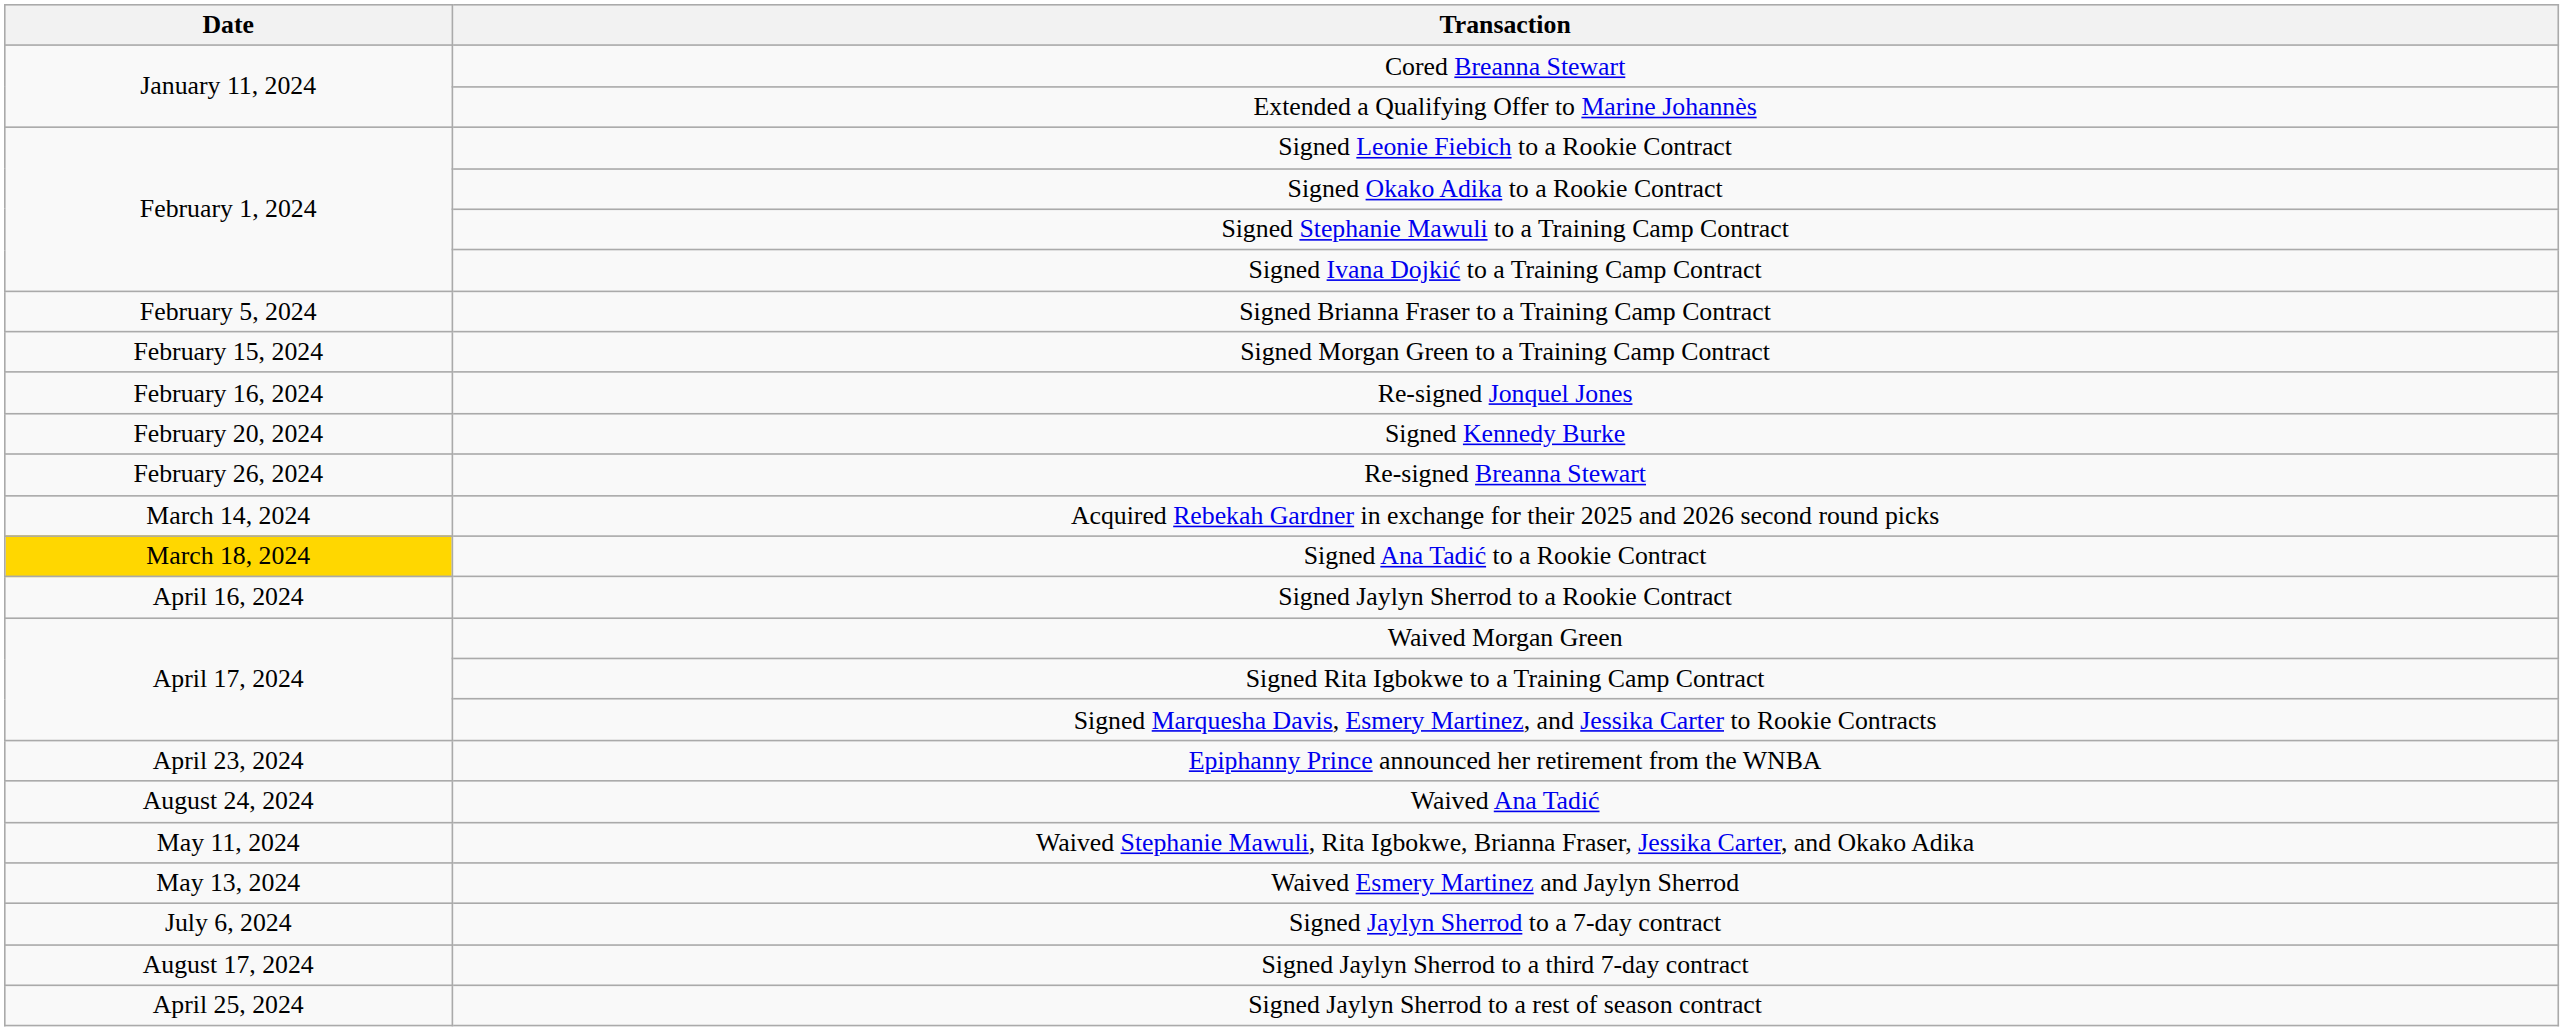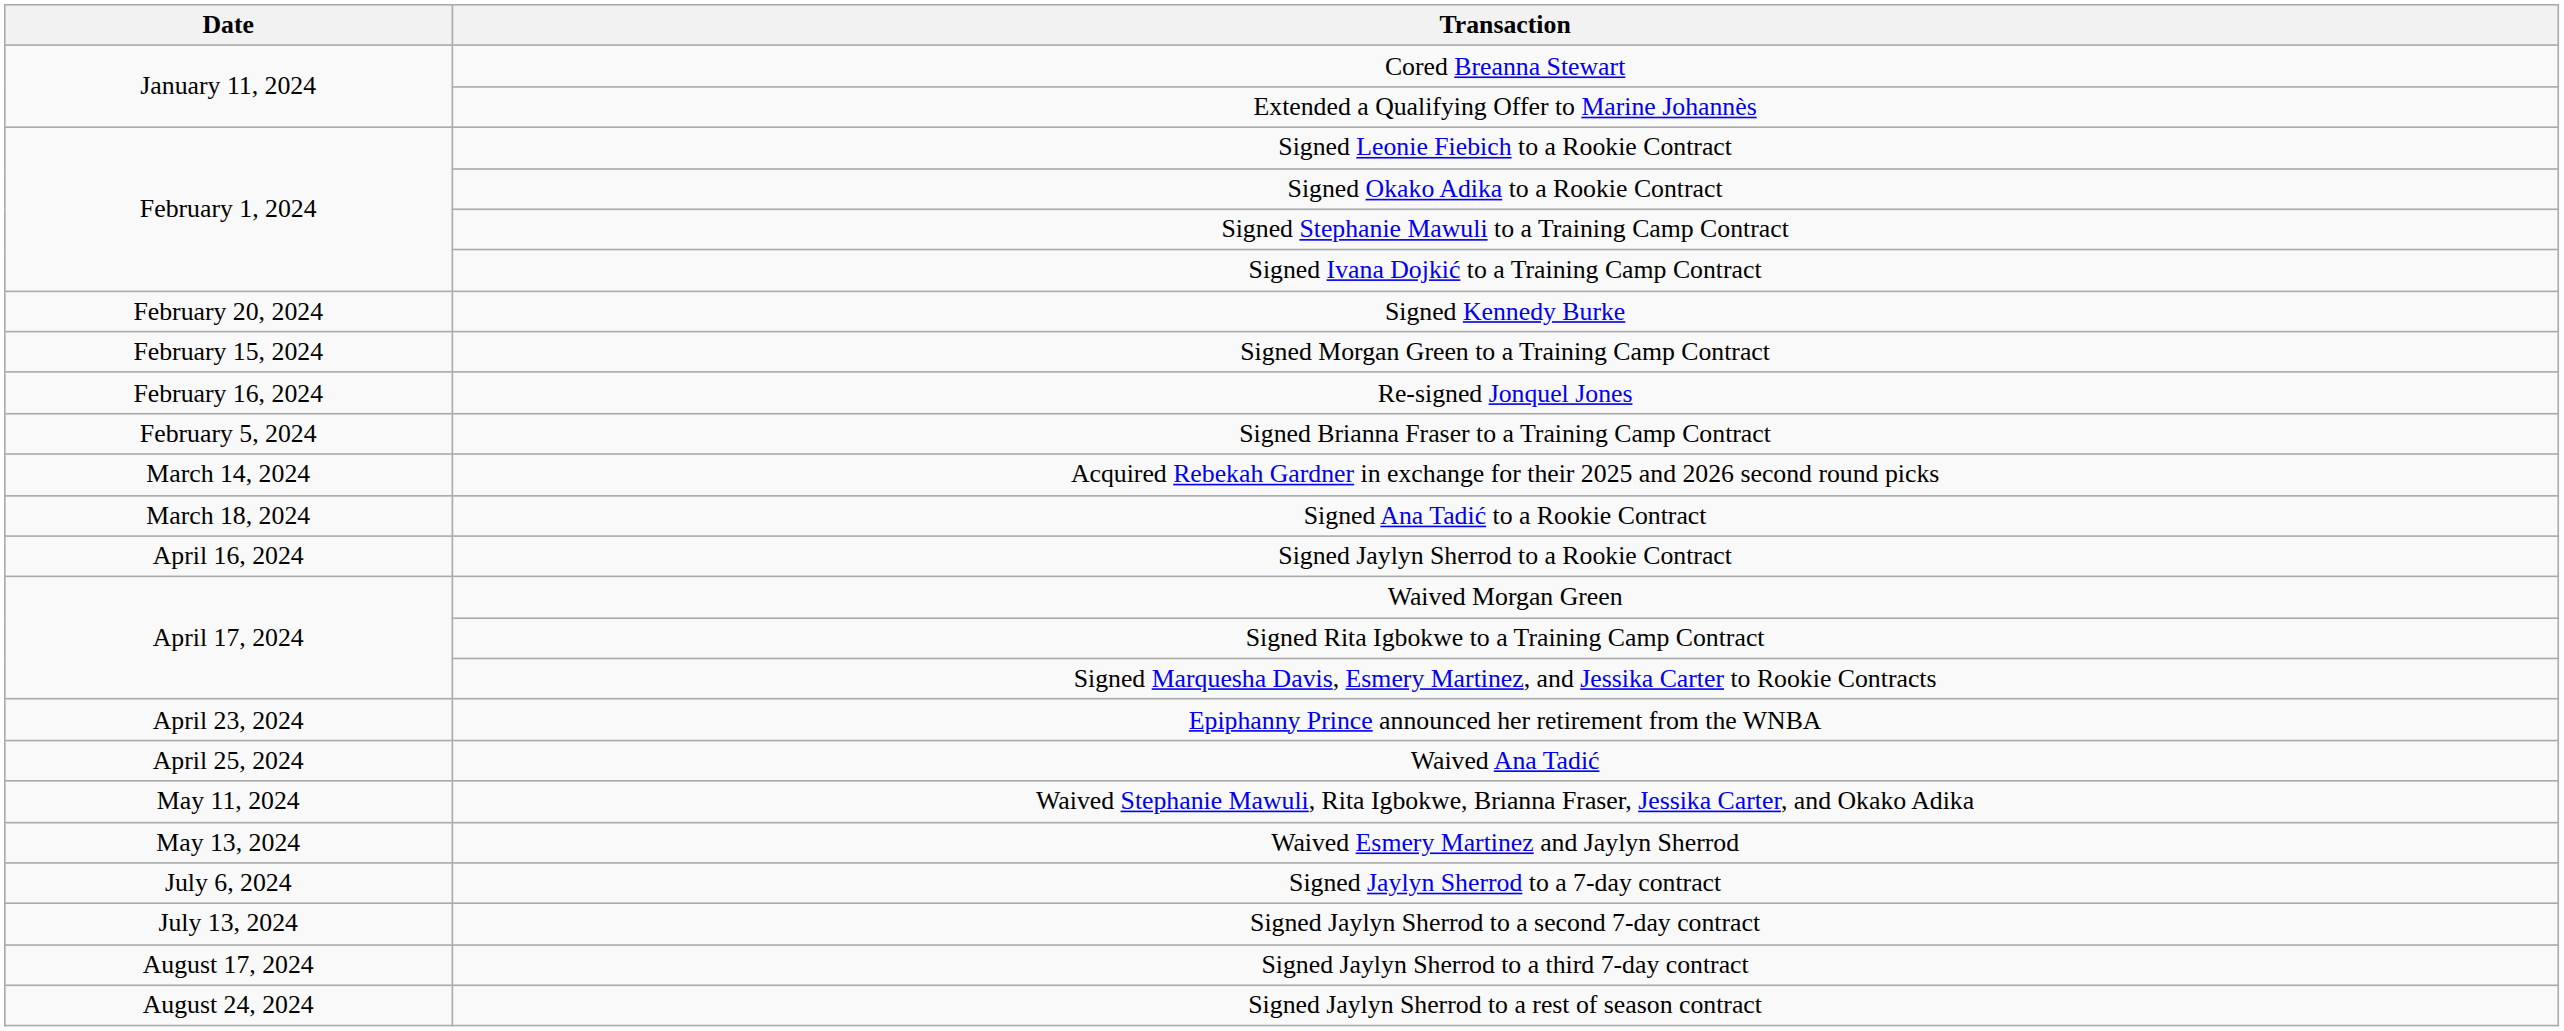rows swapped: Signed Brianna Fraser to a Training Camp Contract <-> Signed Kennedy Burke
- row: February 26, 2024 | Re-signed Breanna Stewart
Signed Ana Tadić to a Rookie Contract | Date: gold background -> no background
Waived Ana Tadić | Date: August 24, 2024 -> April 25, 2024
+ row: July 13, 2024 | Signed Jaylyn Sherrod to a second 7-day contract
Signed Jaylyn Sherrod to a rest of season contract | Date: April 25, 2024 -> August 24, 2024
